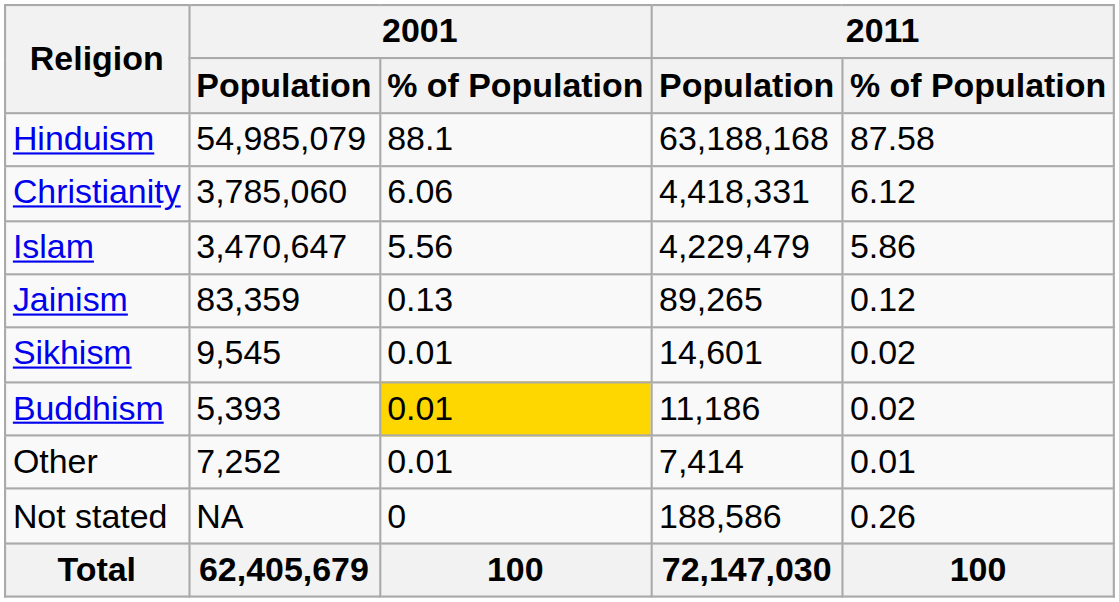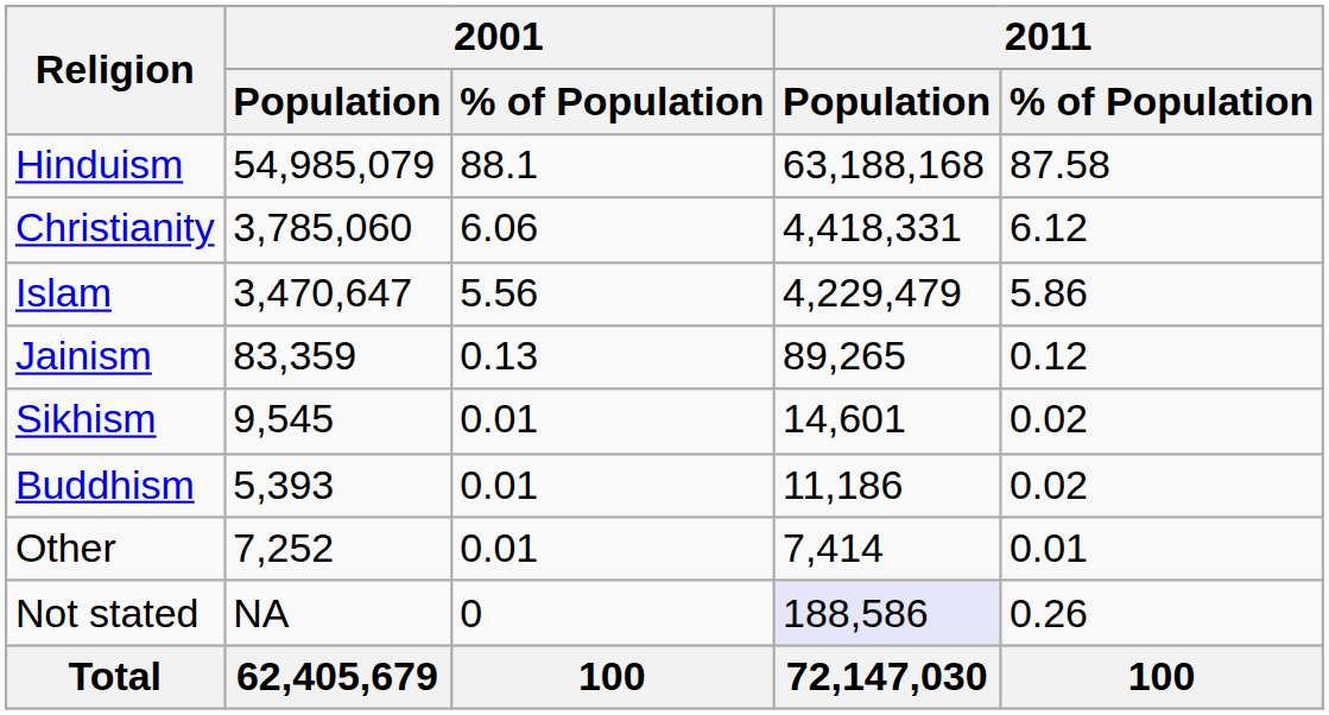Buddhism | 2001 / % of Population: gold background -> no background
Not stated | 2011 / Population: no background -> lavender background
